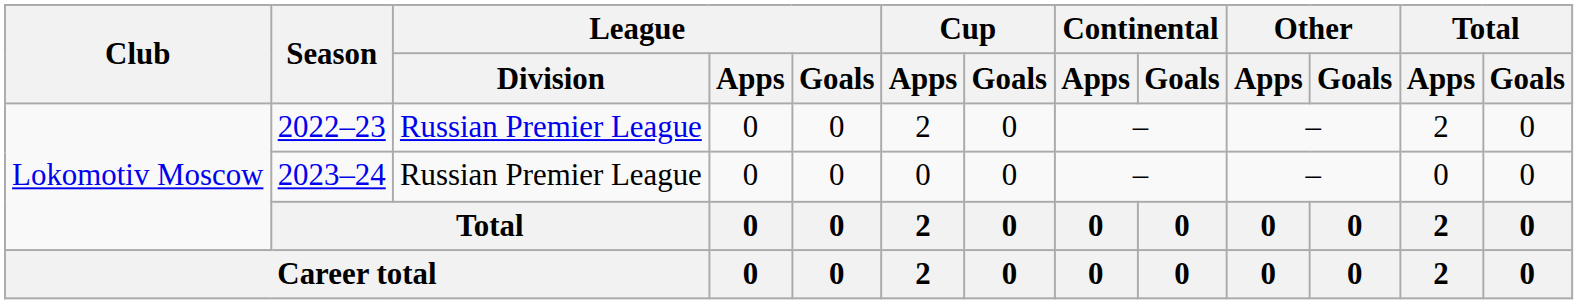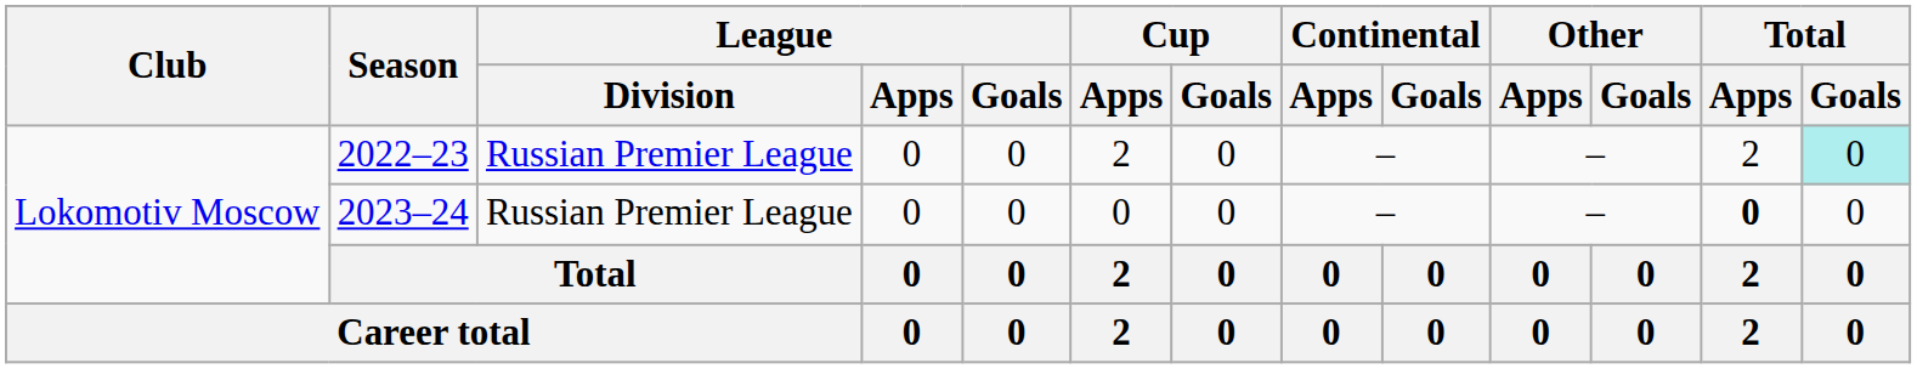2022–23 | Total / Goals: no background -> paleturquoise background
2023–24 | Total / Apps: normal -> bold
